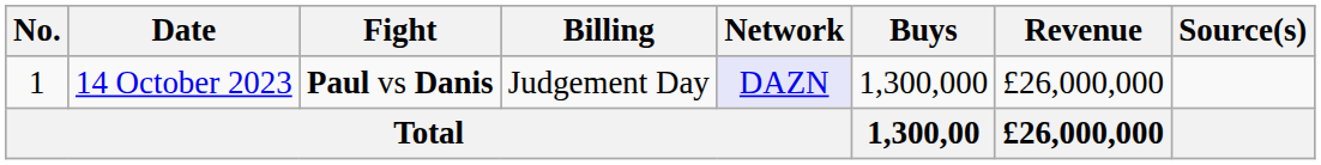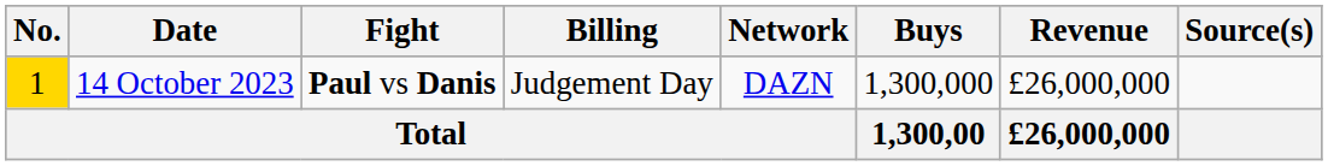14 October 2023 | No.: no background -> gold background
14 October 2023 | Network: lavender background -> no background
